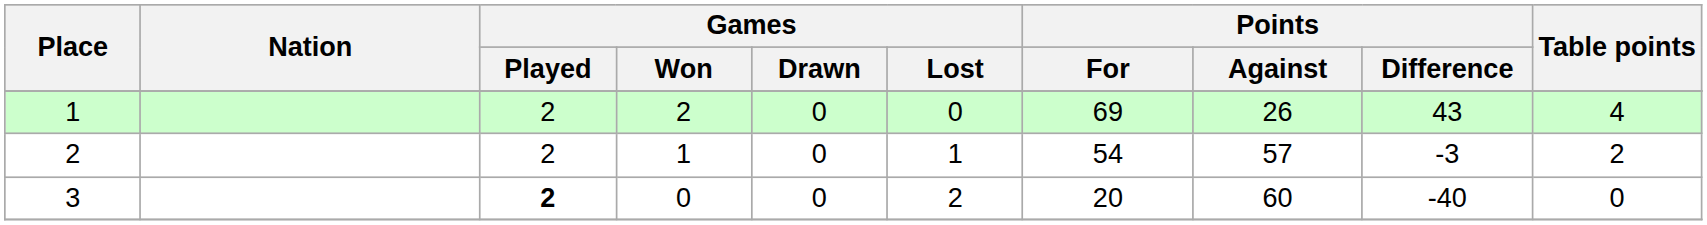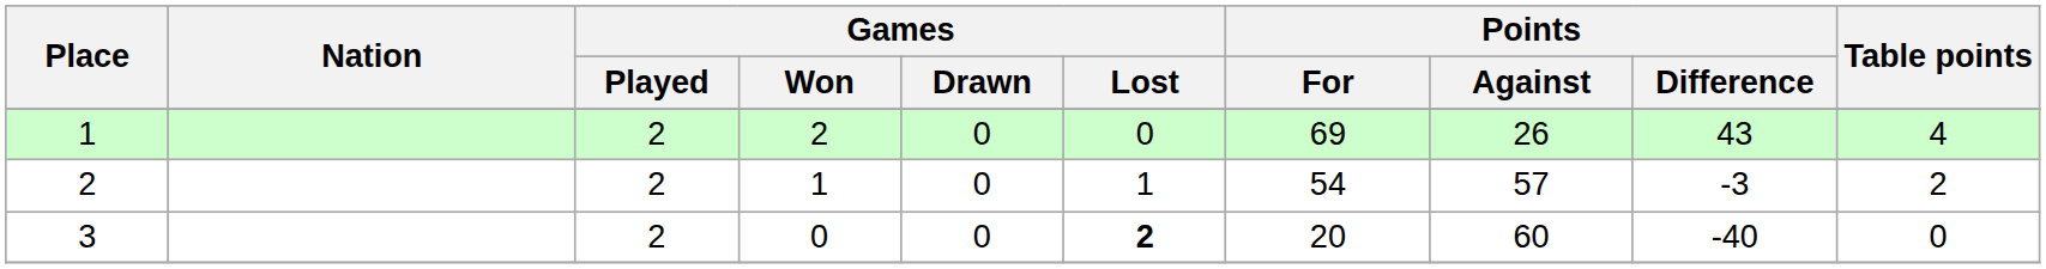3 | Games / Played: bold -> normal
3 | Games / Lost: normal -> bold
